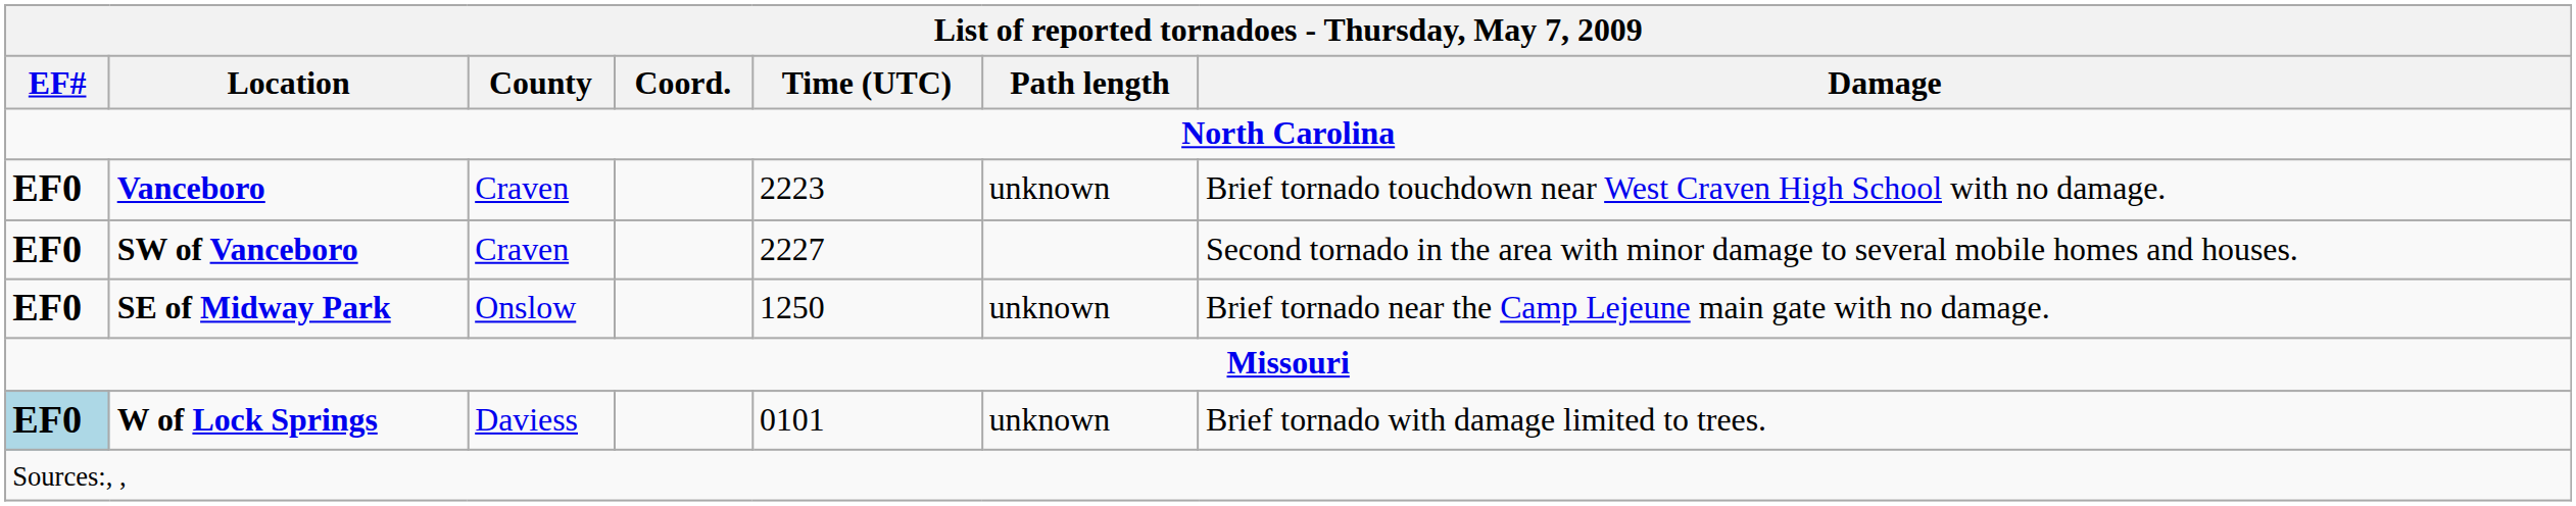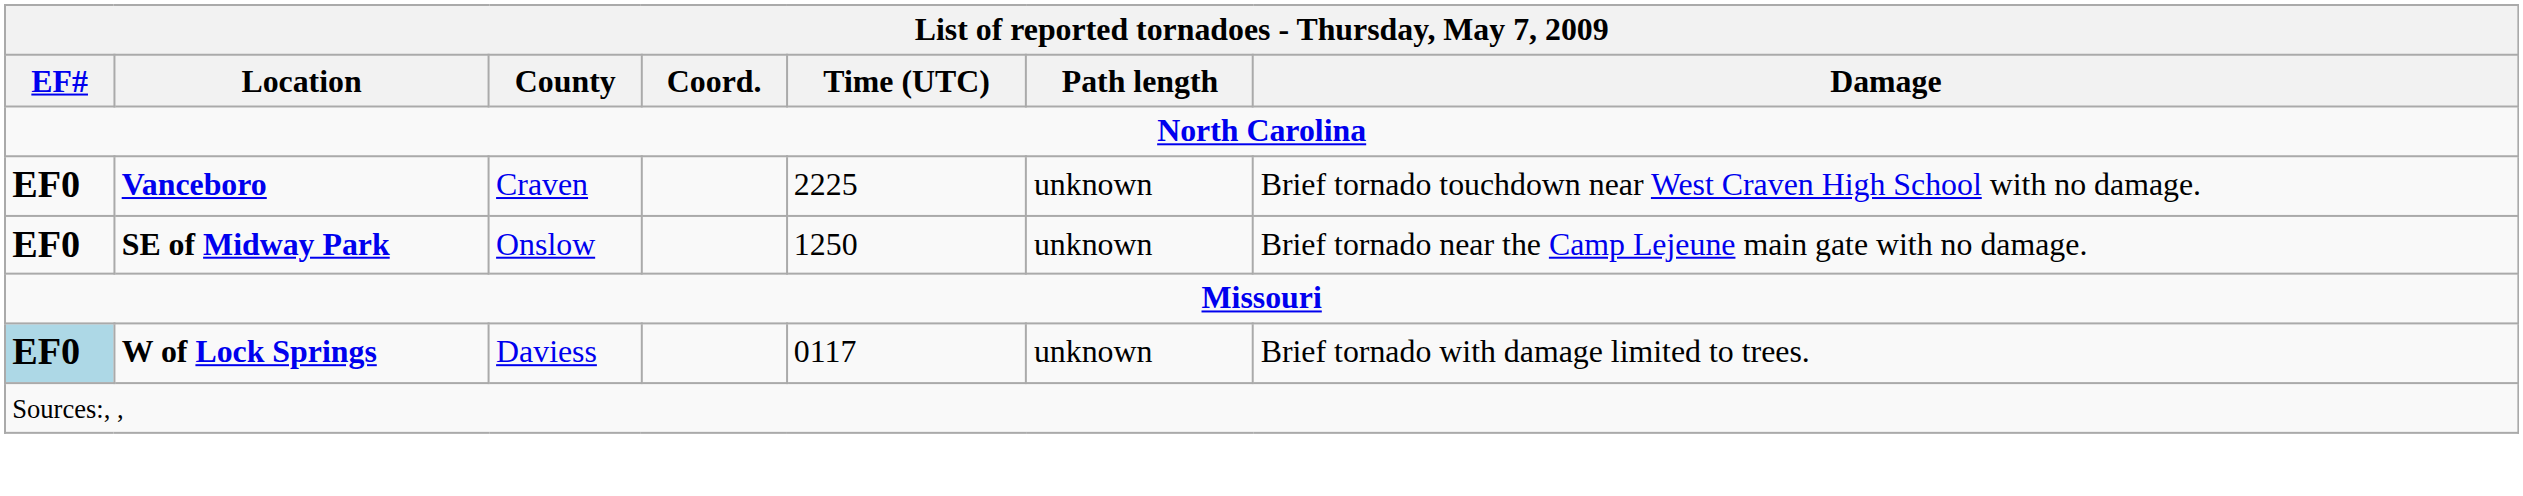Vanceboro | Time (UTC): 2223 -> 2225
- row: EF0 | SW of Vanceboro | Craven | 2227 | Second tornado in the area with minor damage to several mobile homes and houses.
W of Lock Springs | Time (UTC): 0101 -> 0117
